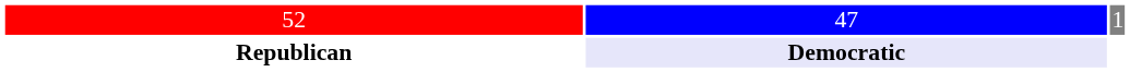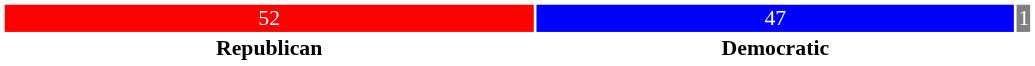Republican | column 2: lavender background -> no background
